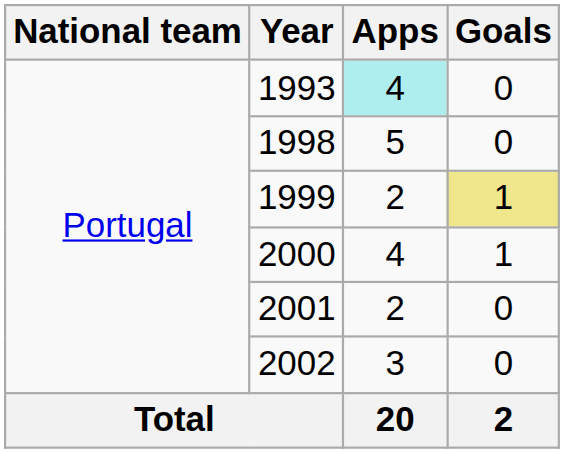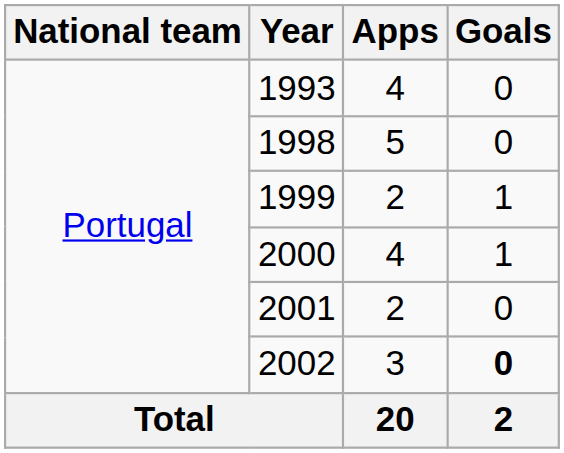1993 | Apps: paleturquoise background -> no background
1999 | Goals: khaki background -> no background
2002 | Goals: normal -> bold
